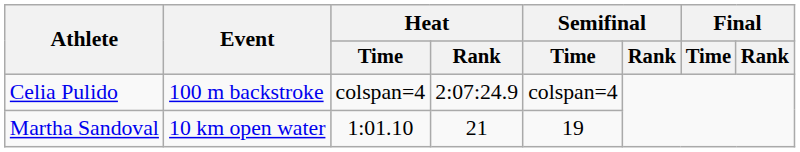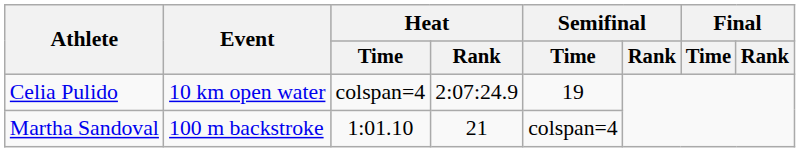Celia Pulido | Event: 100 m backstroke -> 10 km open water
Celia Pulido | Semifinal / Time: colspan=4 -> 19
Martha Sandoval | Event: 10 km open water -> 100 m backstroke
Martha Sandoval | Semifinal / Time: 19 -> colspan=4
